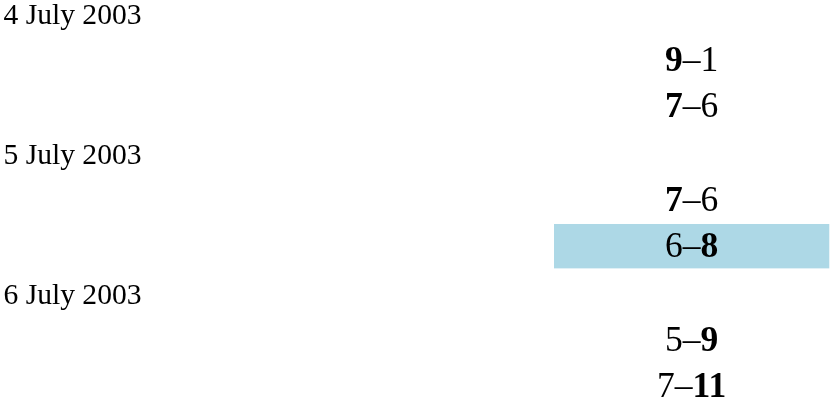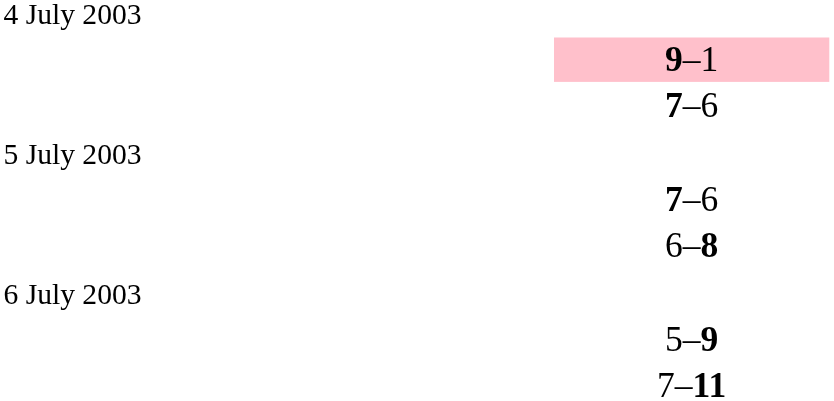9–1 | column 2: no background -> pink background
6–8 | column 2: lightblue background -> no background
